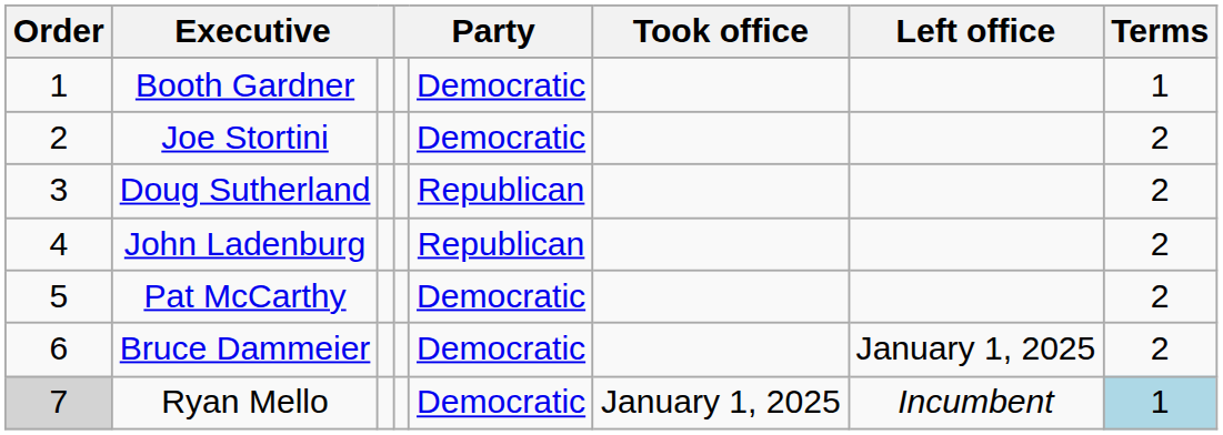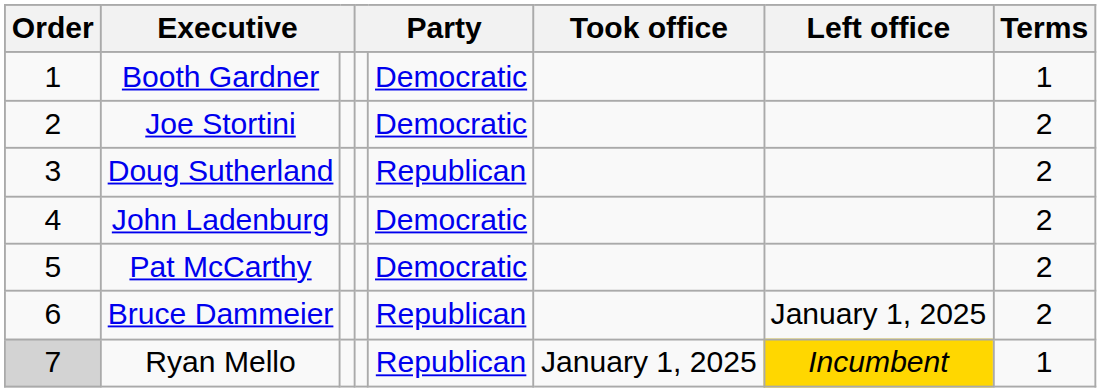John Ladenburg | column 5: Republican -> Democratic
Bruce Dammeier | column 5: Democratic -> Republican
Ryan Mello | column 5: Democratic -> Republican
Ryan Mello | Left office: no background -> gold background
Ryan Mello | Terms: lightblue background -> no background
